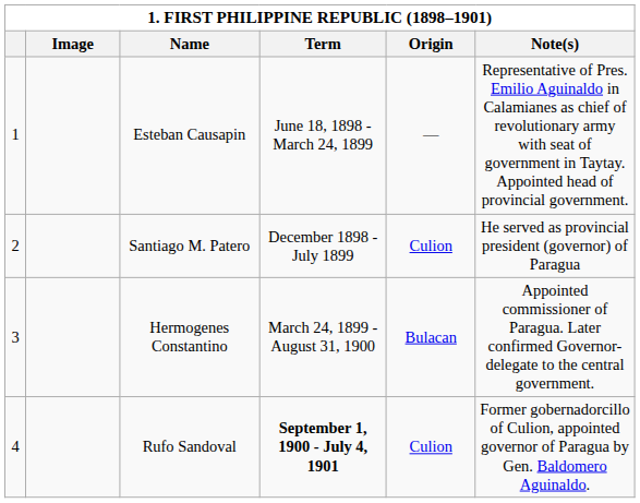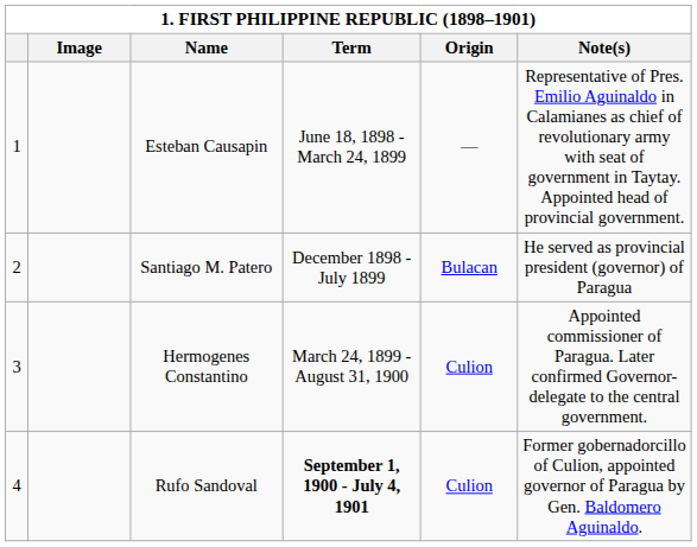Santiago M. Patero | Origin: Culion -> Bulacan
Hermogenes Constantino | Origin: Bulacan -> Culion
